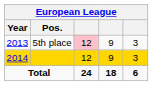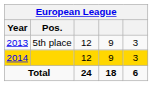5th place | column 3: pink background -> no background
